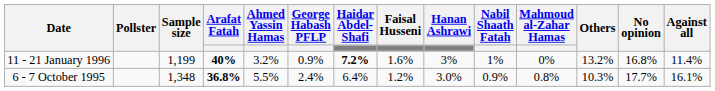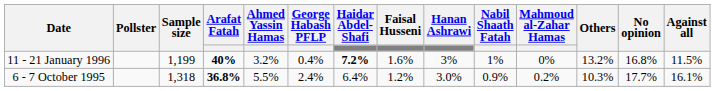11 - 21 January 1996 | George Habash PFLP: 0.9% -> 0.4%
11 - 21 January 1996 | Against all: 11.4% -> 11.5%
6 - 7 October 1995 | Sample size: 1,348 -> 1,318
6 - 7 October 1995 | Mahmoud al-Zahar Hamas: 0.8% -> 0.2%
